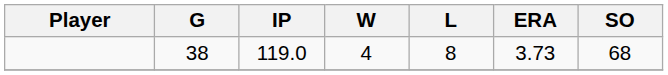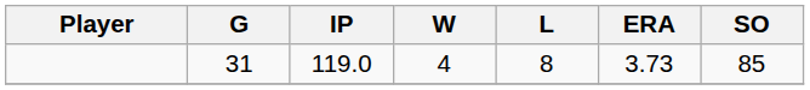row 2 | G: 38 -> 31
row 2 | SO: 68 -> 85
